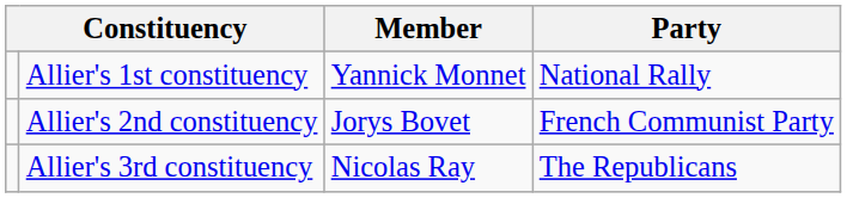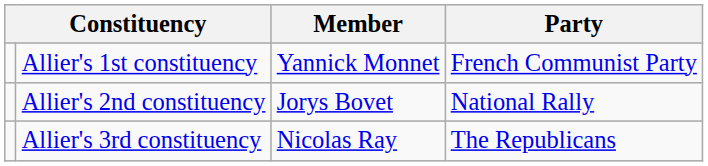Allier's 1st constituency | Party: National Rally -> French Communist Party
Allier's 2nd constituency | Party: French Communist Party -> National Rally
